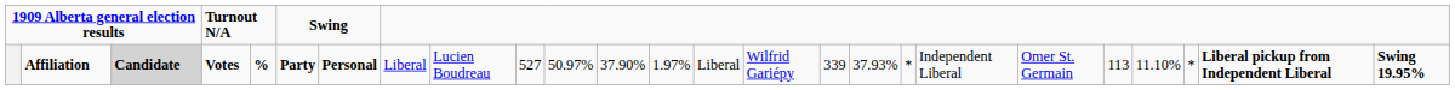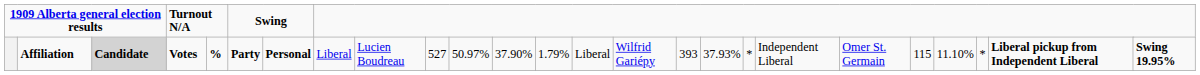Affiliation | column 13: 1.97% -> 1.79%
Affiliation | column 16: 339 -> 393
Affiliation | column 21: 113 -> 115
